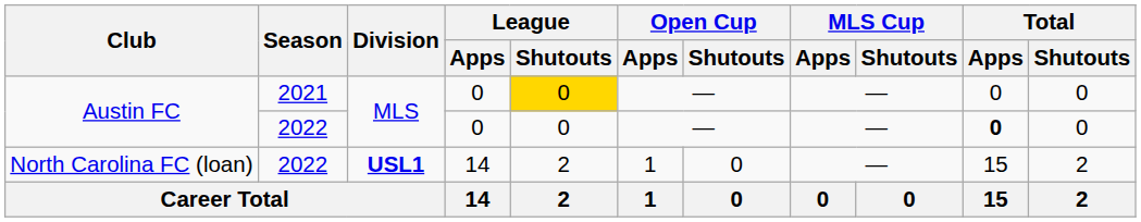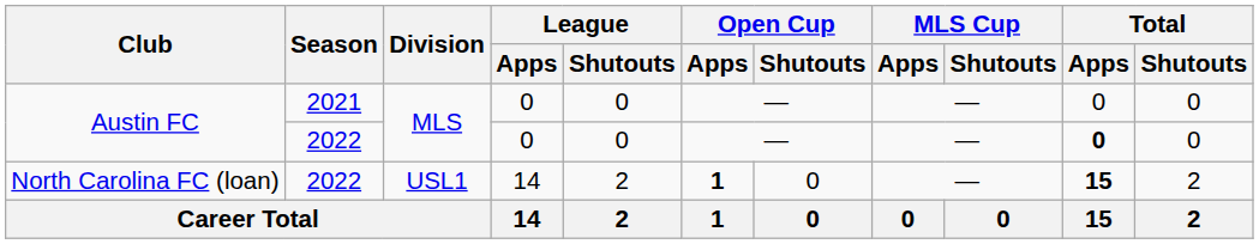Austin FC / 2021 | League / Shutouts: gold background -> no background
North Carolina FC (loan) | Division: bold -> normal
North Carolina FC (loan) | Open Cup / Apps: normal -> bold
North Carolina FC (loan) | Total / Apps: normal -> bold
